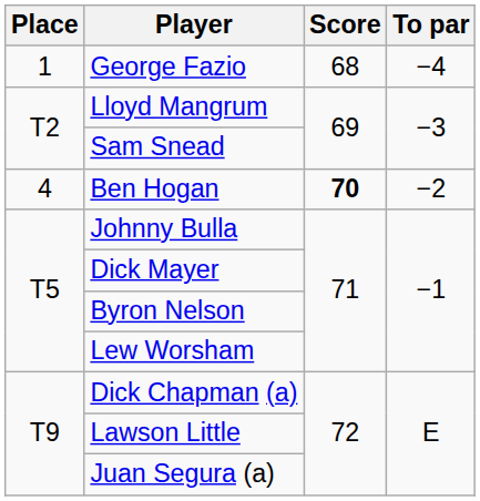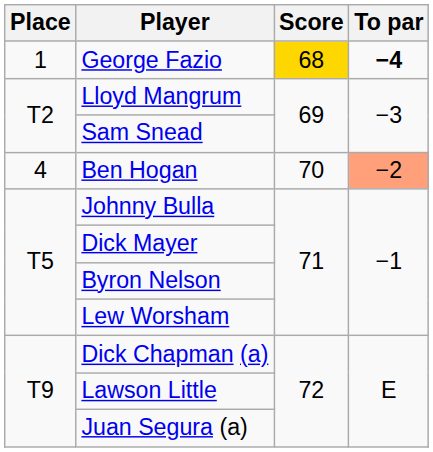George Fazio | Score: no background -> gold background
George Fazio | To par: normal -> bold
Ben Hogan | Score: bold -> normal
Ben Hogan | To par: no background -> lightsalmon background
